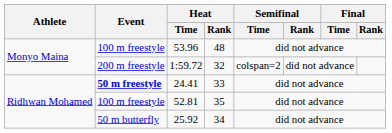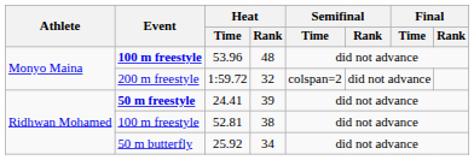53.96 | Event: normal -> bold
24.41 | Heat / Rank: 33 -> 39
52.81 | Heat / Rank: 35 -> 38
